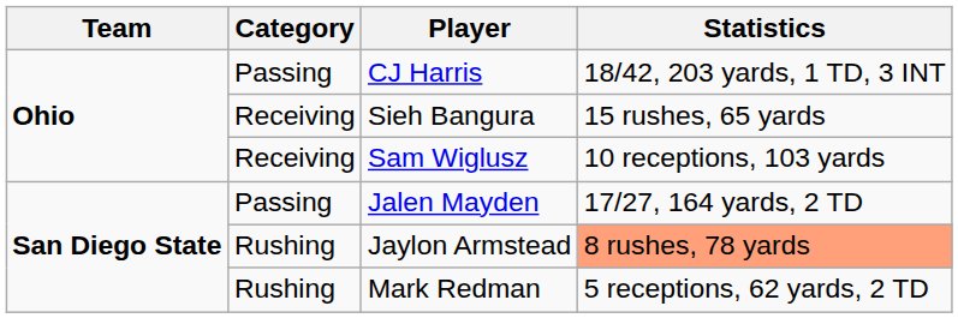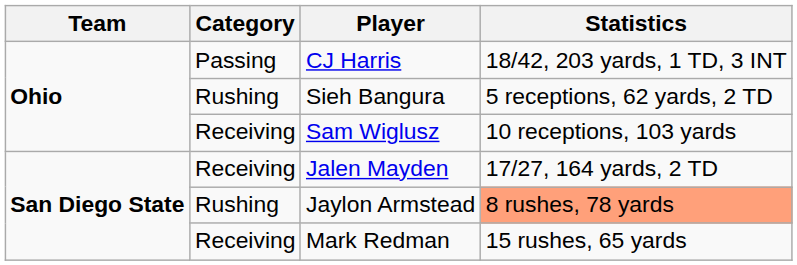Sieh Bangura | Category: Receiving -> Rushing
Sieh Bangura | Statistics: 15 rushes, 65 yards -> 5 receptions, 62 yards, 2 TD
Jalen Mayden | Category: Passing -> Receiving
Mark Redman | Category: Rushing -> Receiving
Mark Redman | Statistics: 5 receptions, 62 yards, 2 TD -> 15 rushes, 65 yards
